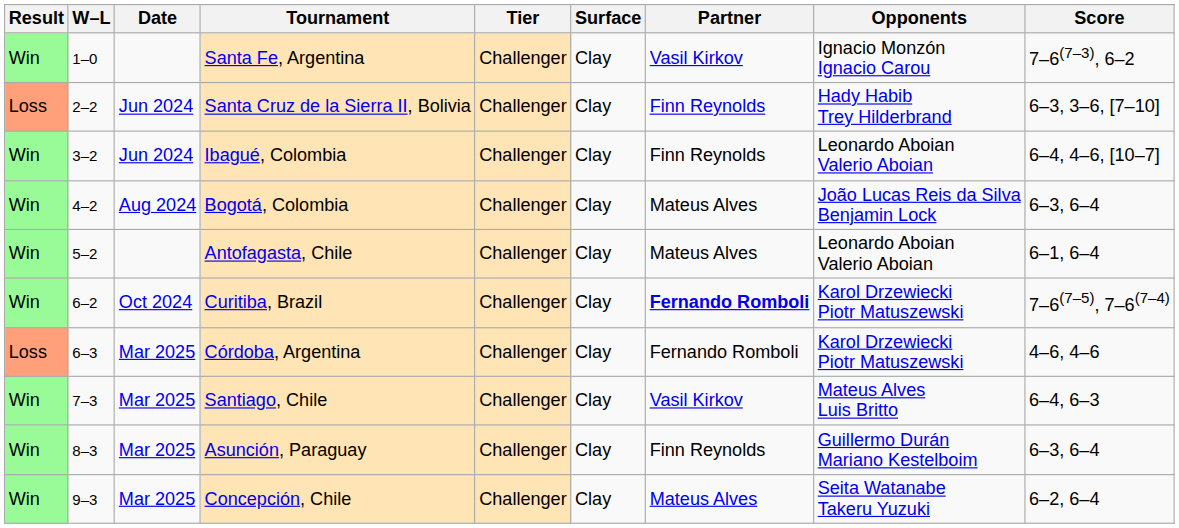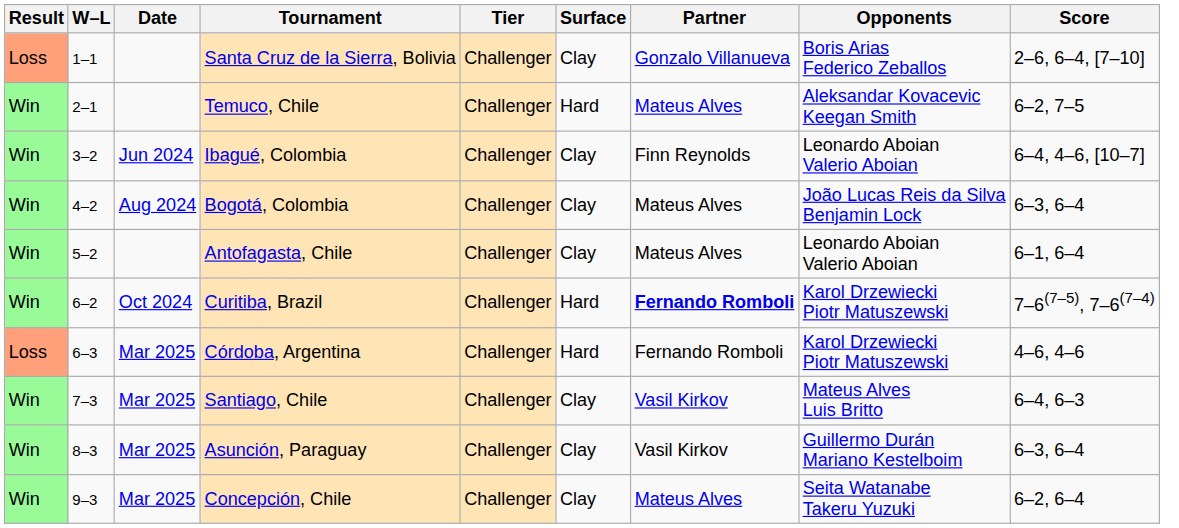- row: Win | 1–0 | Santa Fe, Argentina | Challenger | Clay | Vasil Kirkov | Ignacio Monzón Ignacio Carou | 7–6(7–3), 6–2
+ row: Loss | 1–1 | Santa Cruz de la Sierra, Bolivia | Challenger | Clay | Gonzalo Villanueva | Boris Arias Federico Zeballos | 2–6, 6–4, [7–10]
+ row: Win | 2–1 | Temuco, Chile | Challenger | Hard | Mateus Alves | Aleksandar Kovacevic Keegan Smith | 6–2, 7–5
- row: Loss | 2–2 | Jun 2024 | Santa Cruz de la Sierra II, Bolivia | Challenger | Clay | Finn Reynolds | Hady Habib Trey Hilderbrand | 6–3, 3–6, [7–10]
Curitiba, Brazil | Surface: Clay -> Hard
Córdoba, Argentina | Surface: Clay -> Hard
Asunción, Paraguay | Partner: Finn Reynolds -> Vasil Kirkov
